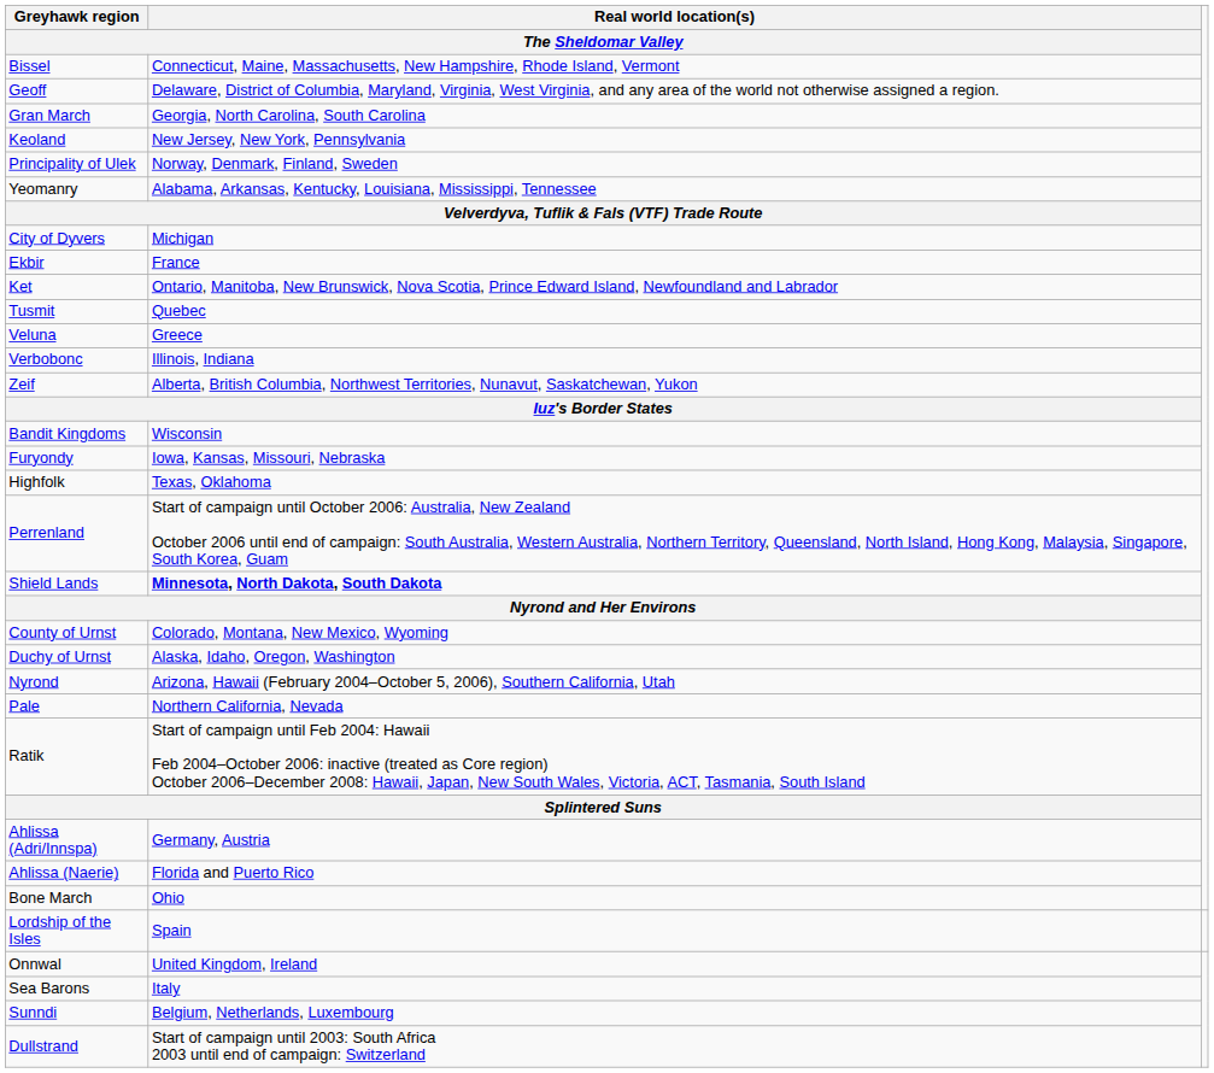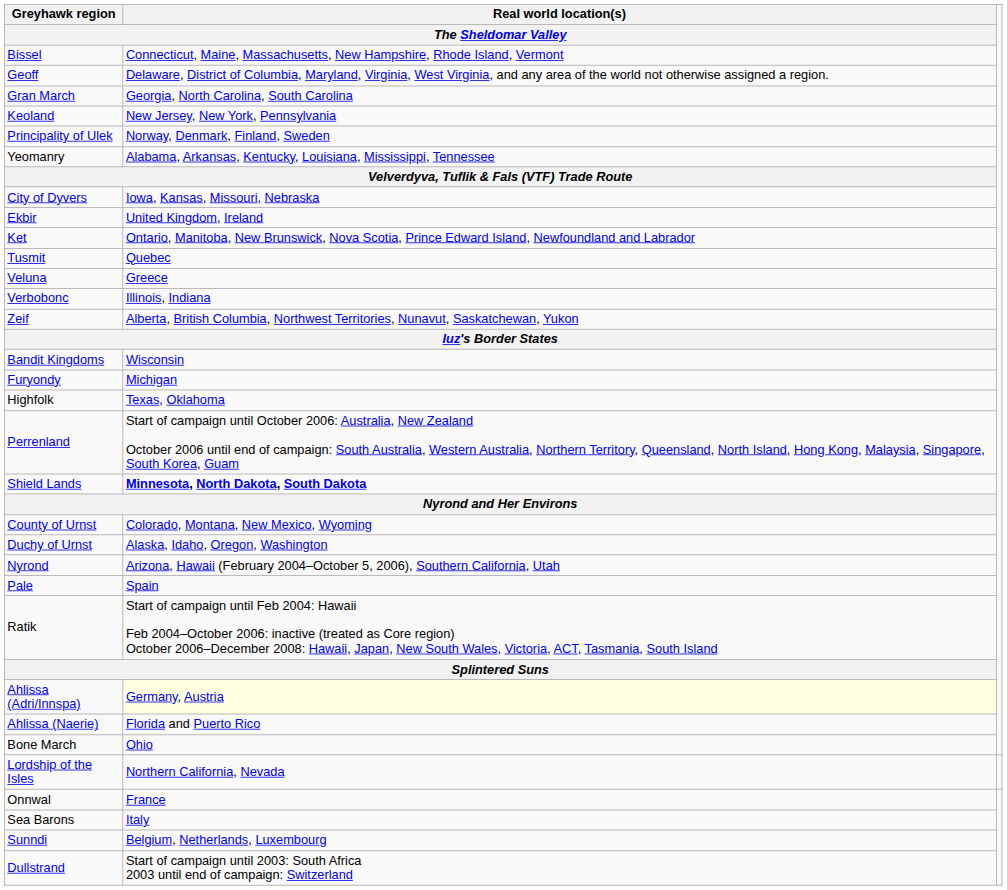City of Dyvers | Real world location(s) / The Sheldomar Valley: Michigan -> Iowa, Kansas, Missouri, Nebraska
Ekbir | Real world location(s) / The Sheldomar Valley: France -> United Kingdom, Ireland
Furyondy | Real world location(s) / The Sheldomar Valley: Iowa, Kansas, Missouri, Nebraska -> Michigan
Pale | Real world location(s) / The Sheldomar Valley: Northern California, Nevada -> Spain
Ahlissa (Adri/Innspa) | Real world location(s) / The Sheldomar Valley: no background -> lightyellow background
Lordship of the Isles | Real world location(s) / The Sheldomar Valley: Spain -> Northern California, Nevada
Onnwal | Real world location(s) / The Sheldomar Valley: United Kingdom, Ireland -> France
